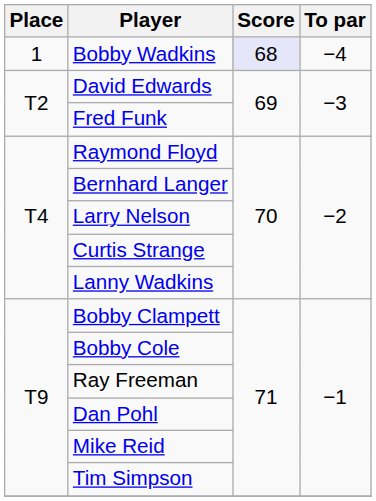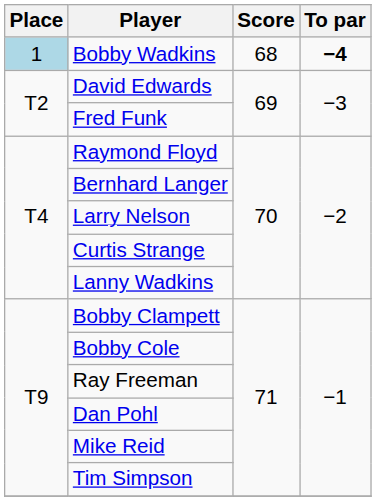Bobby Wadkins | Place: no background -> lightblue background
Bobby Wadkins | Score: lavender background -> no background
Bobby Wadkins | To par: normal -> bold
